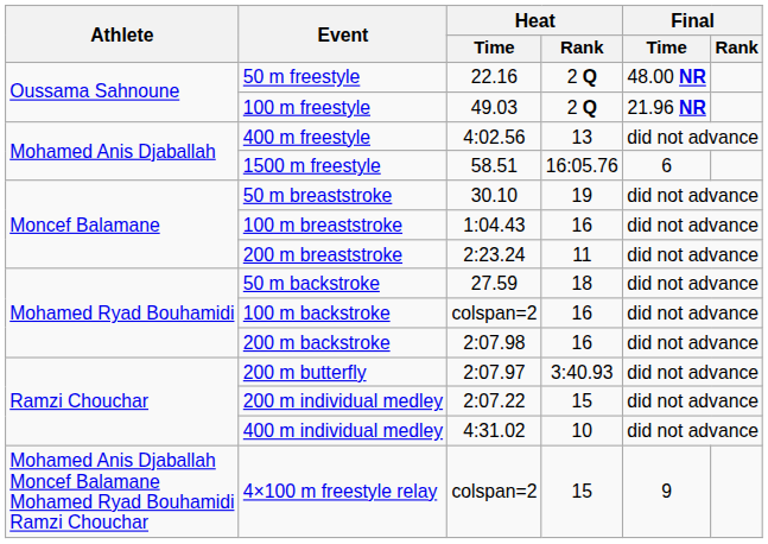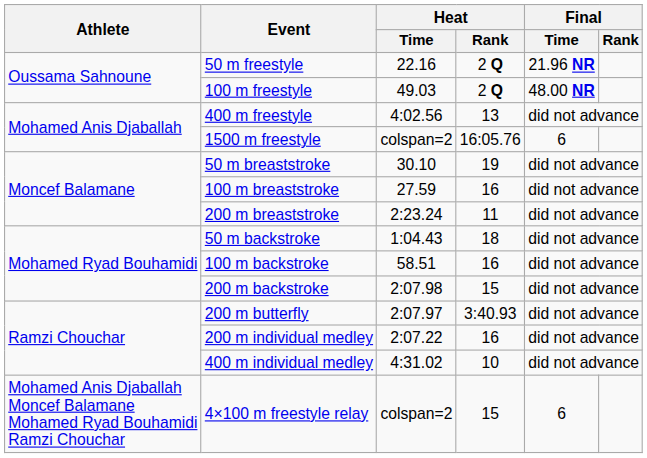50 m freestyle | Final / Time: 48.00 NR -> 21.96 NR
100 m freestyle | Final / Time: 21.96 NR -> 48.00 NR
1500 m freestyle | Heat / Time: 58.51 -> colspan=2
100 m breaststroke | Heat / Time: 1:04.43 -> 27.59
50 m backstroke | Heat / Time: 27.59 -> 1:04.43
100 m backstroke | Heat / Time: colspan=2 -> 58.51
200 m backstroke | Heat / Rank: 16 -> 15
200 m individual medley | Heat / Rank: 15 -> 16
4×100 m freestyle relay | Final / Time: 9 -> 6
